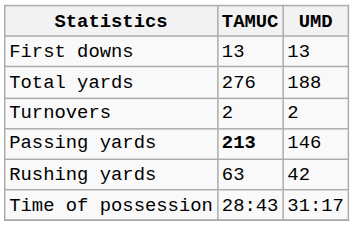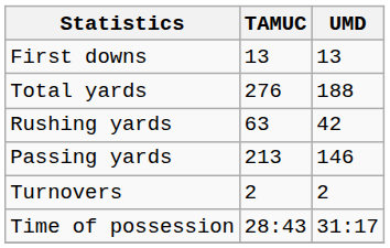rows swapped: Rushing yards <-> Turnovers
Passing yards | TAMUC: bold -> normal
